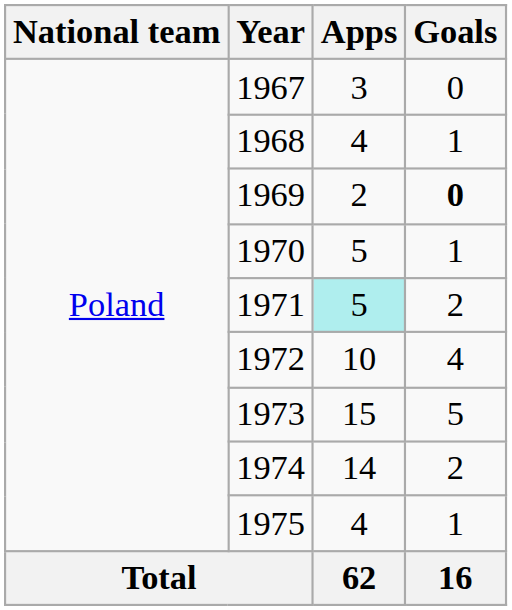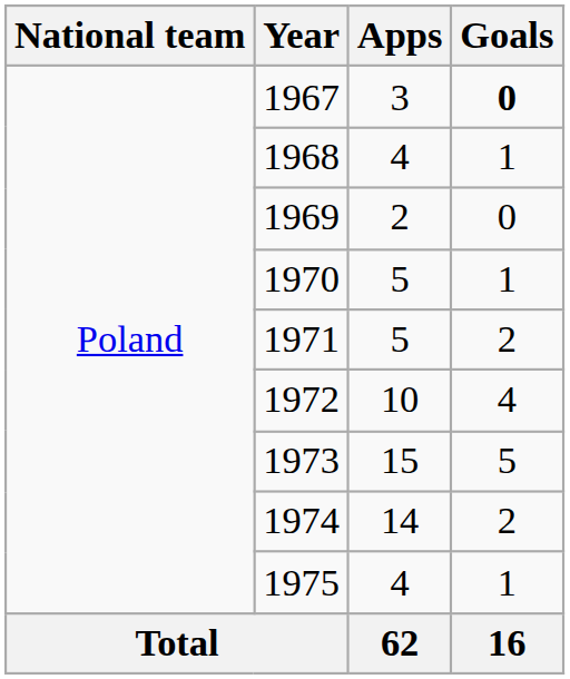1967 | Goals: normal -> bold
1969 | Goals: bold -> normal
1971 | Apps: paleturquoise background -> no background
